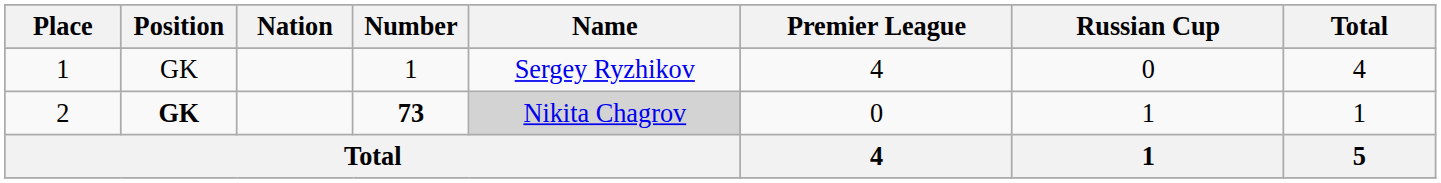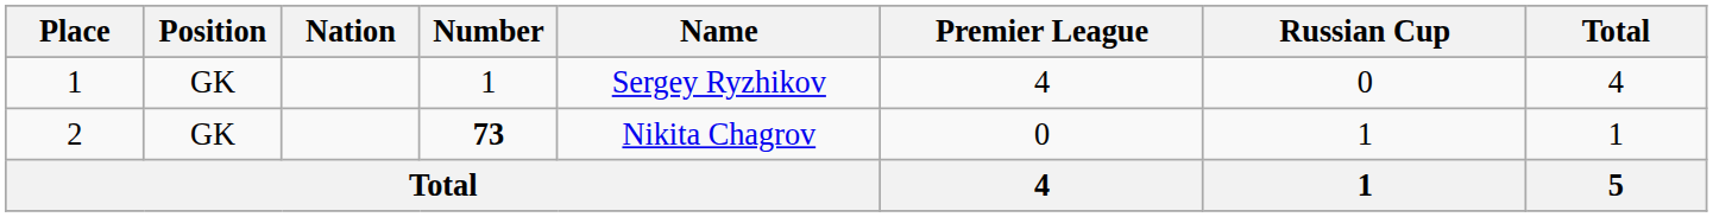2 | Position: bold -> normal
2 | Name: lightgrey background -> no background
